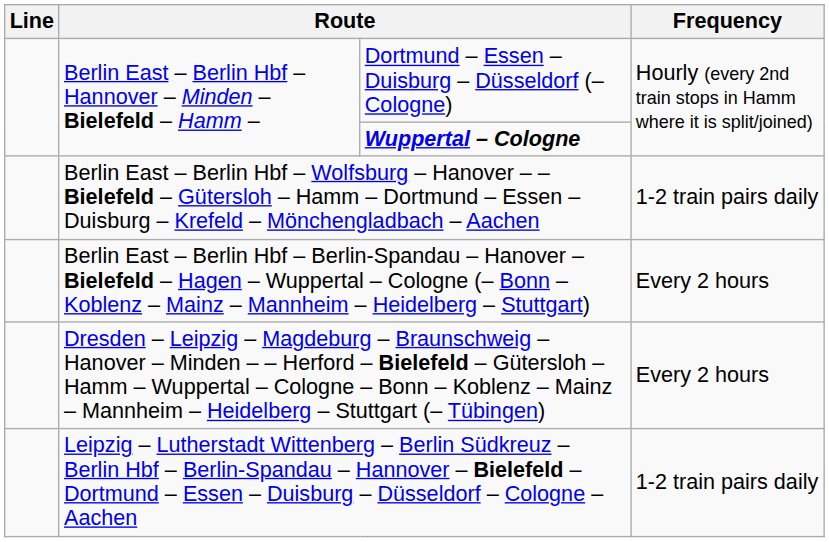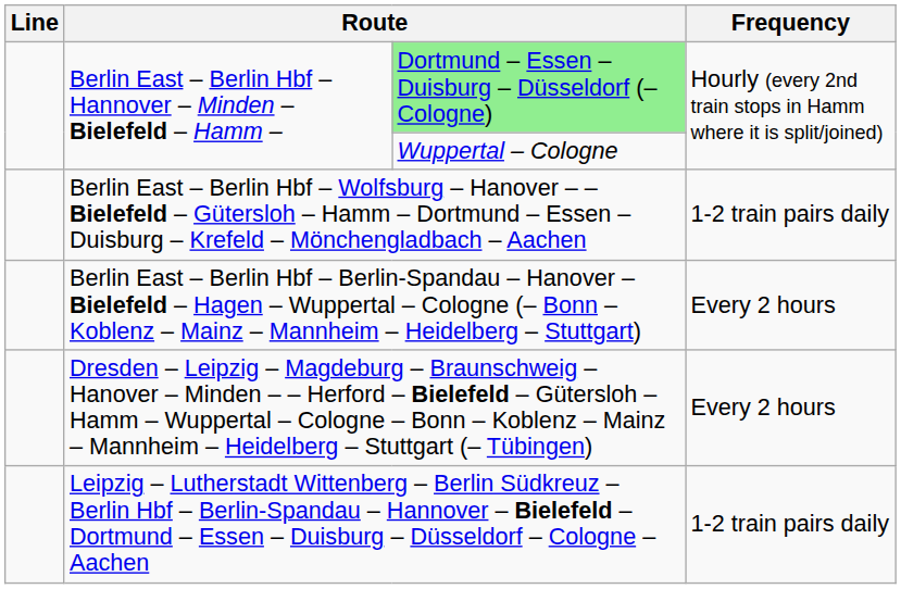Dortmund – Essen – Duisburg – Düsseldorf (– Cologne) | column 3: no background -> lightgreen background
Wuppertal – Cologne | column 3: bold -> normal
